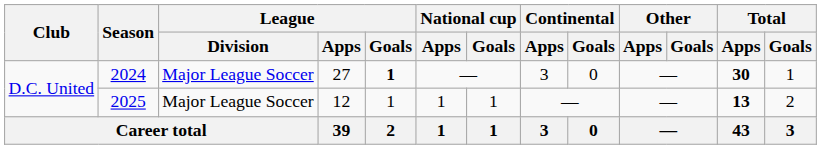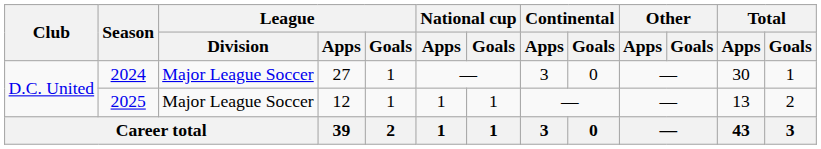2024 | League / Goals: bold -> normal
2024 | Total / Apps: bold -> normal
2025 | Total / Apps: bold -> normal
